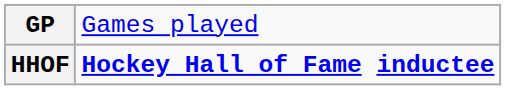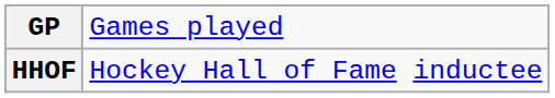HHOF | column 2: bold -> normal
